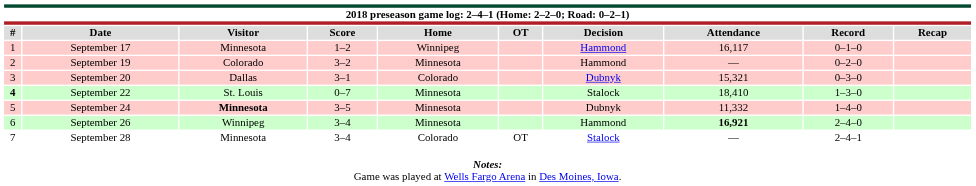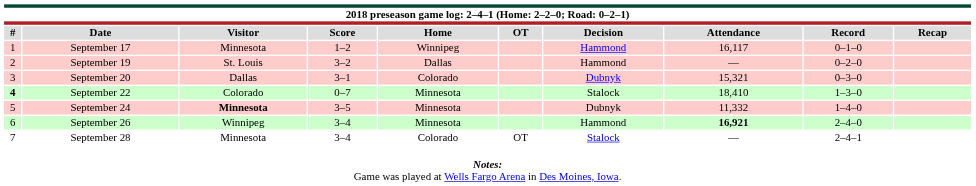September 19 | Visitor: Colorado -> St. Louis
September 19 | Home: Minnesota -> Dallas
September 22 | Visitor: St. Louis -> Colorado
